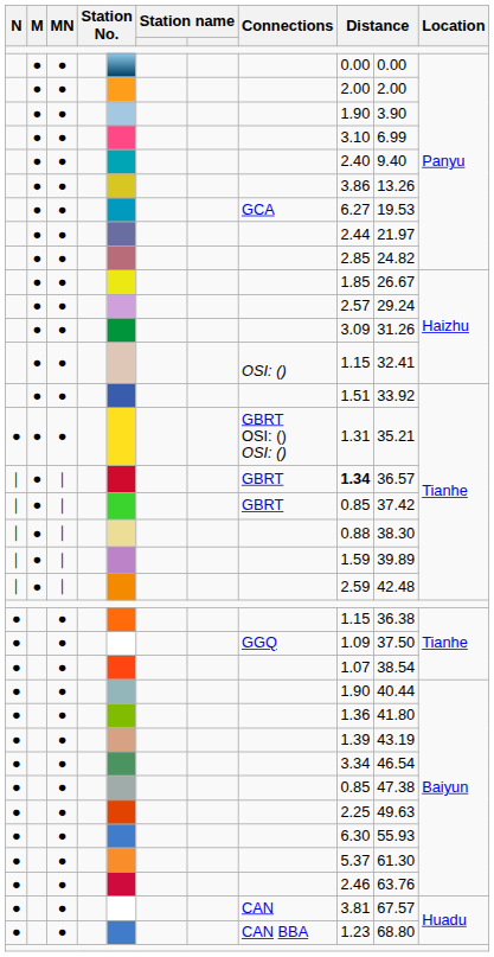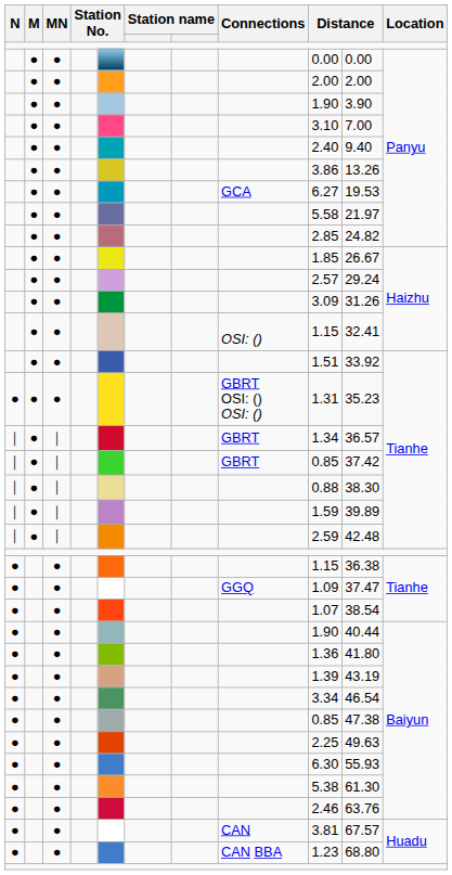row 7 | column 10: 6.99 -> 7.00
row 11 | column 9: 2.44 -> 5.58
row 18 | column 10: 35.21 -> 35.23
row 19 | column 9: bold -> normal
row 26 | column 10: 37.50 -> 37.47
row 35 | column 9: 5.37 -> 5.38
